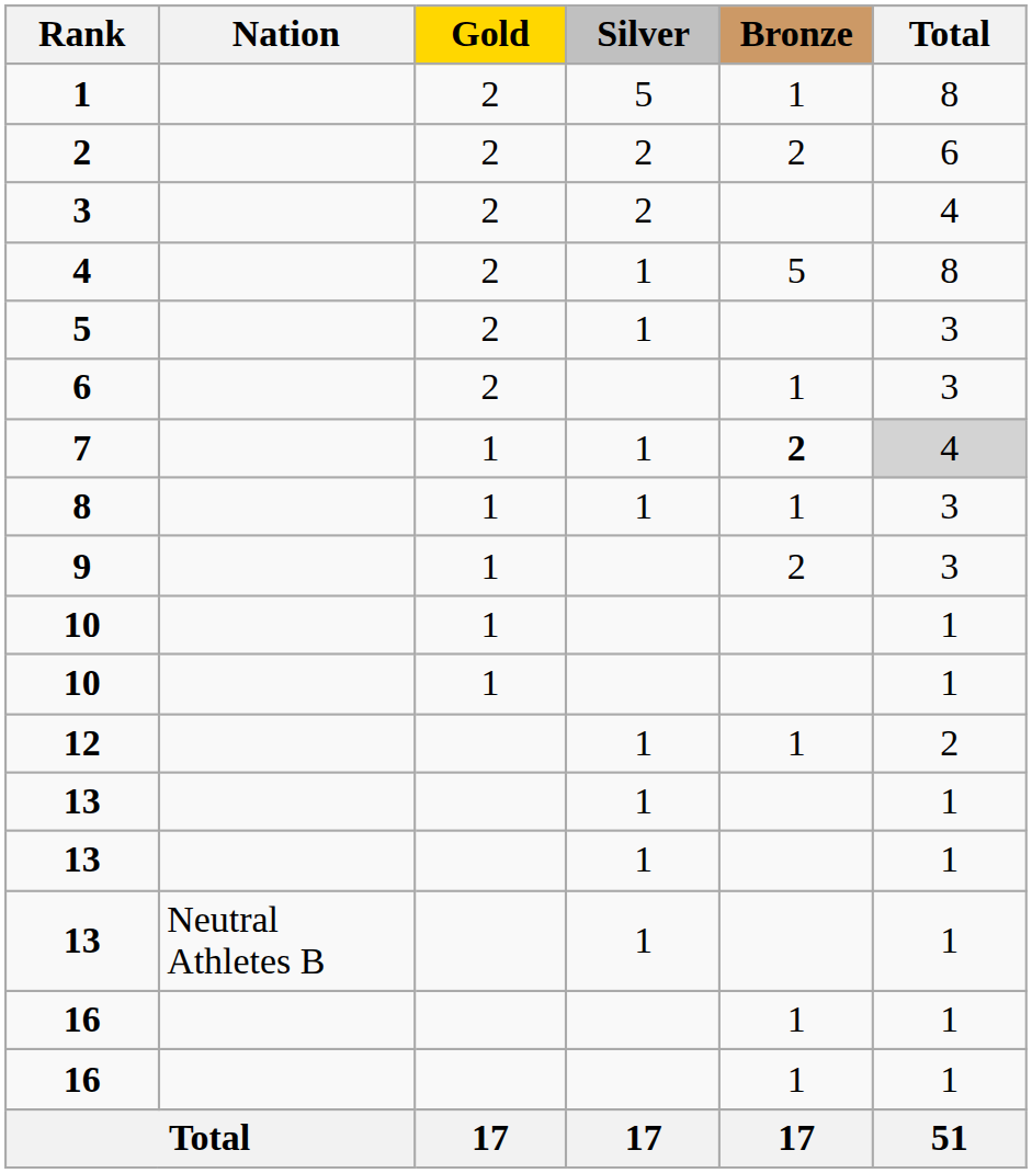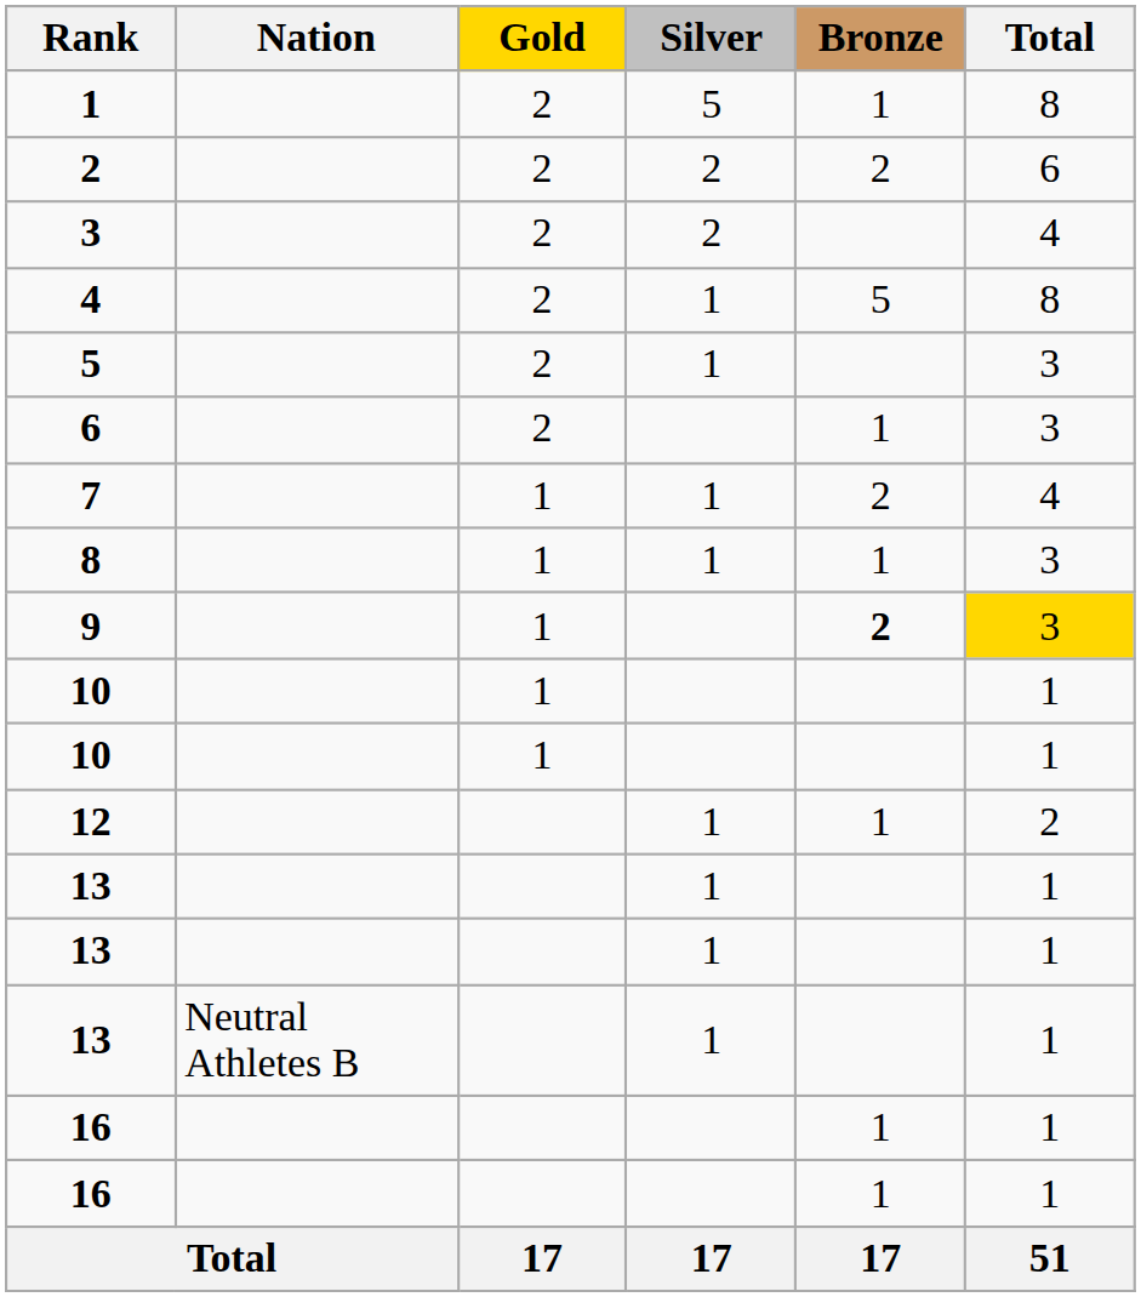7 | Bronze: bold -> normal
7 | Total: lightgrey background -> no background
9 | Bronze: normal -> bold
9 | Total: no background -> gold background
